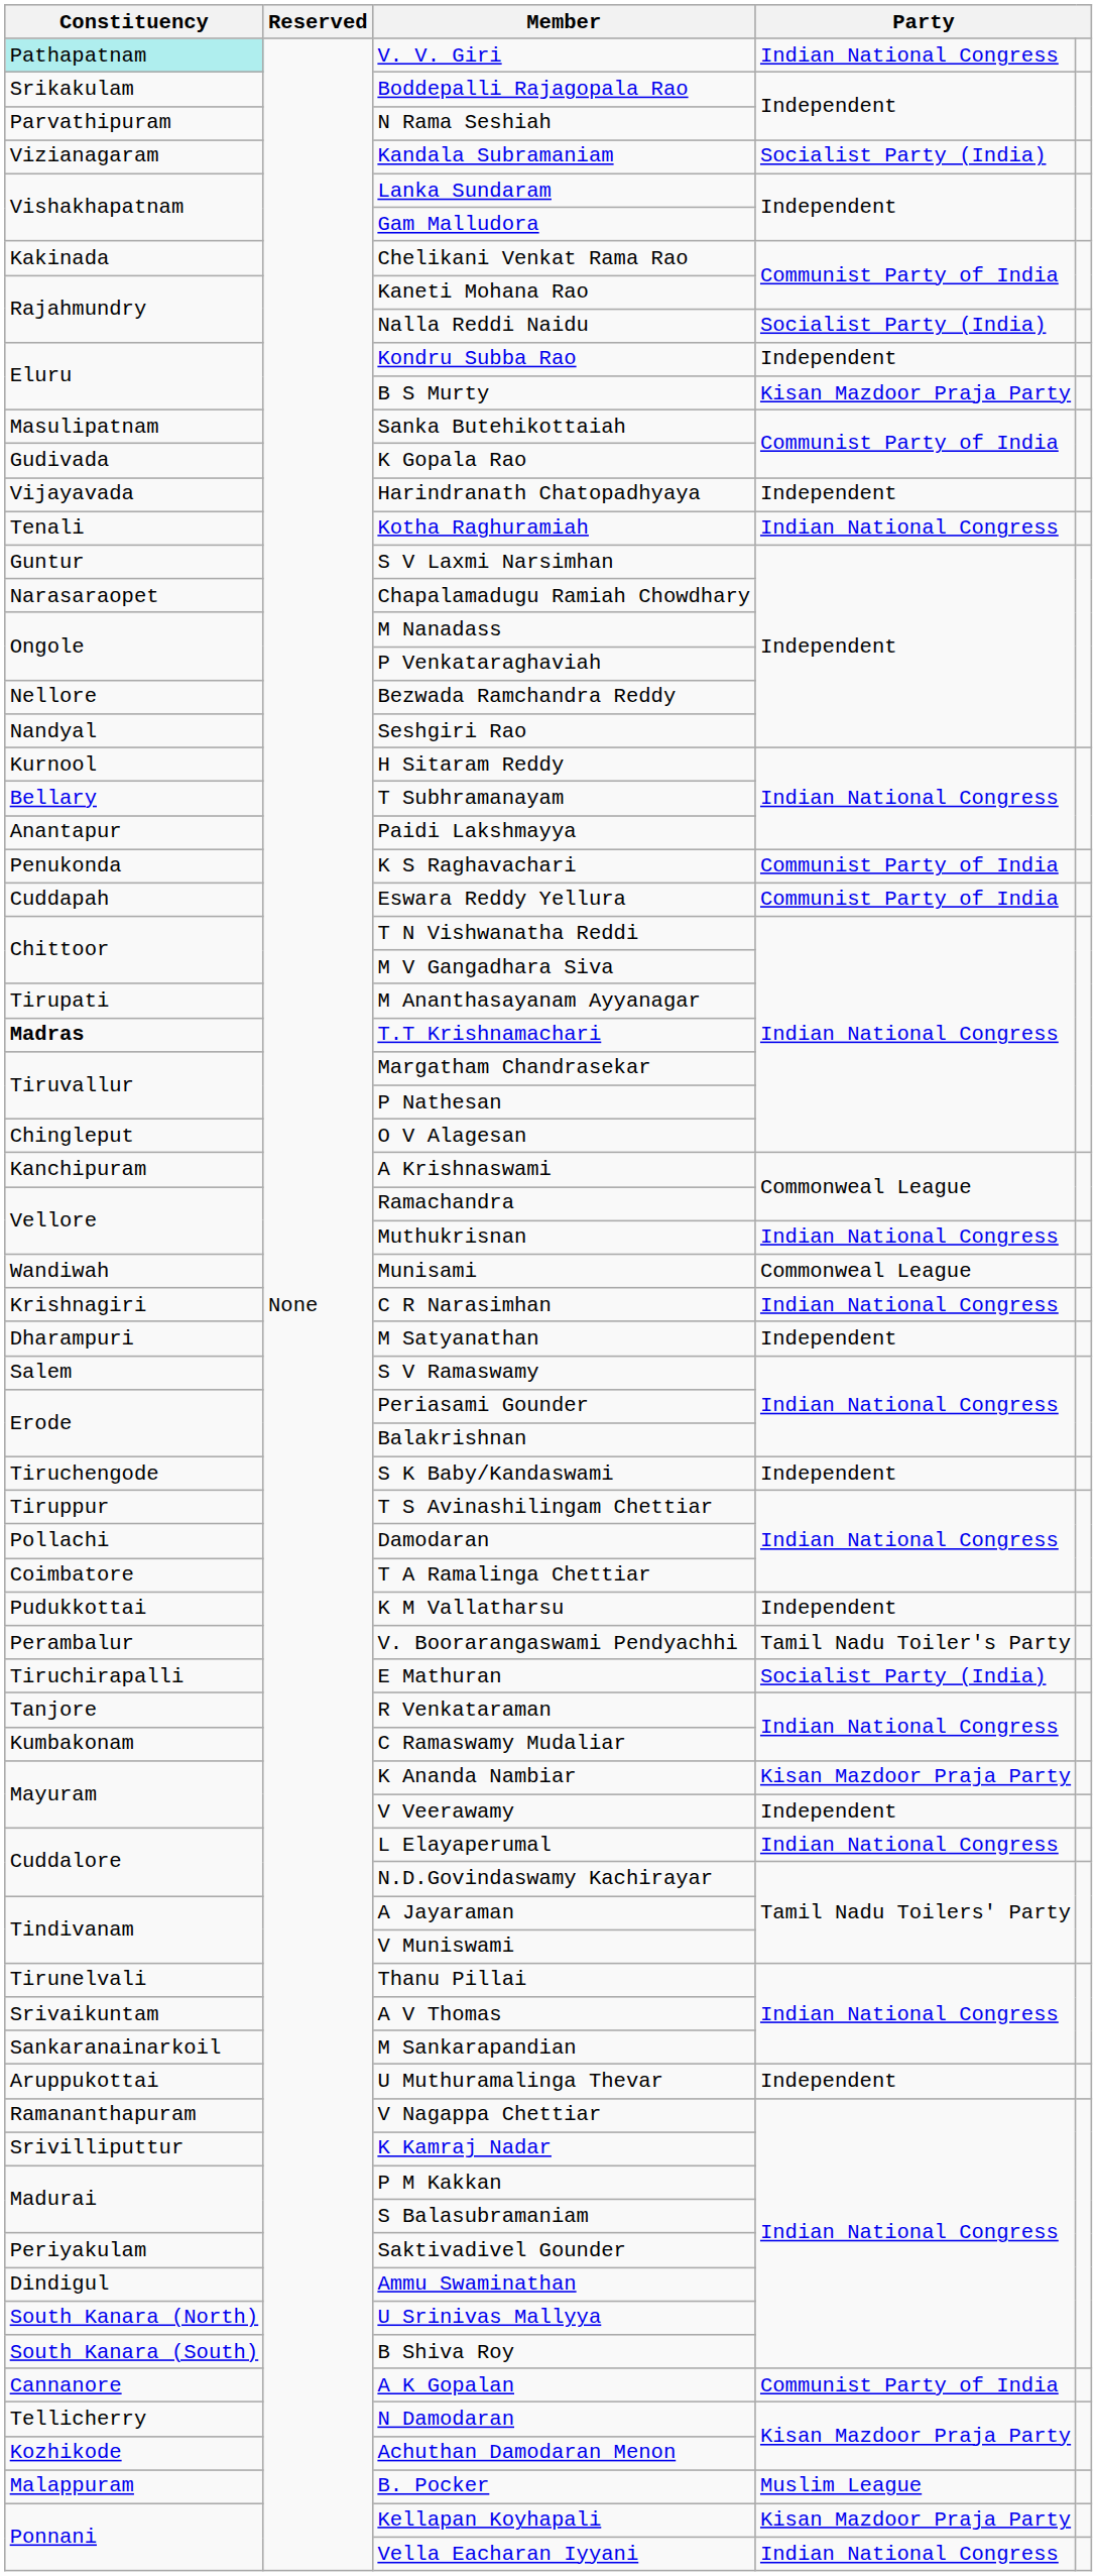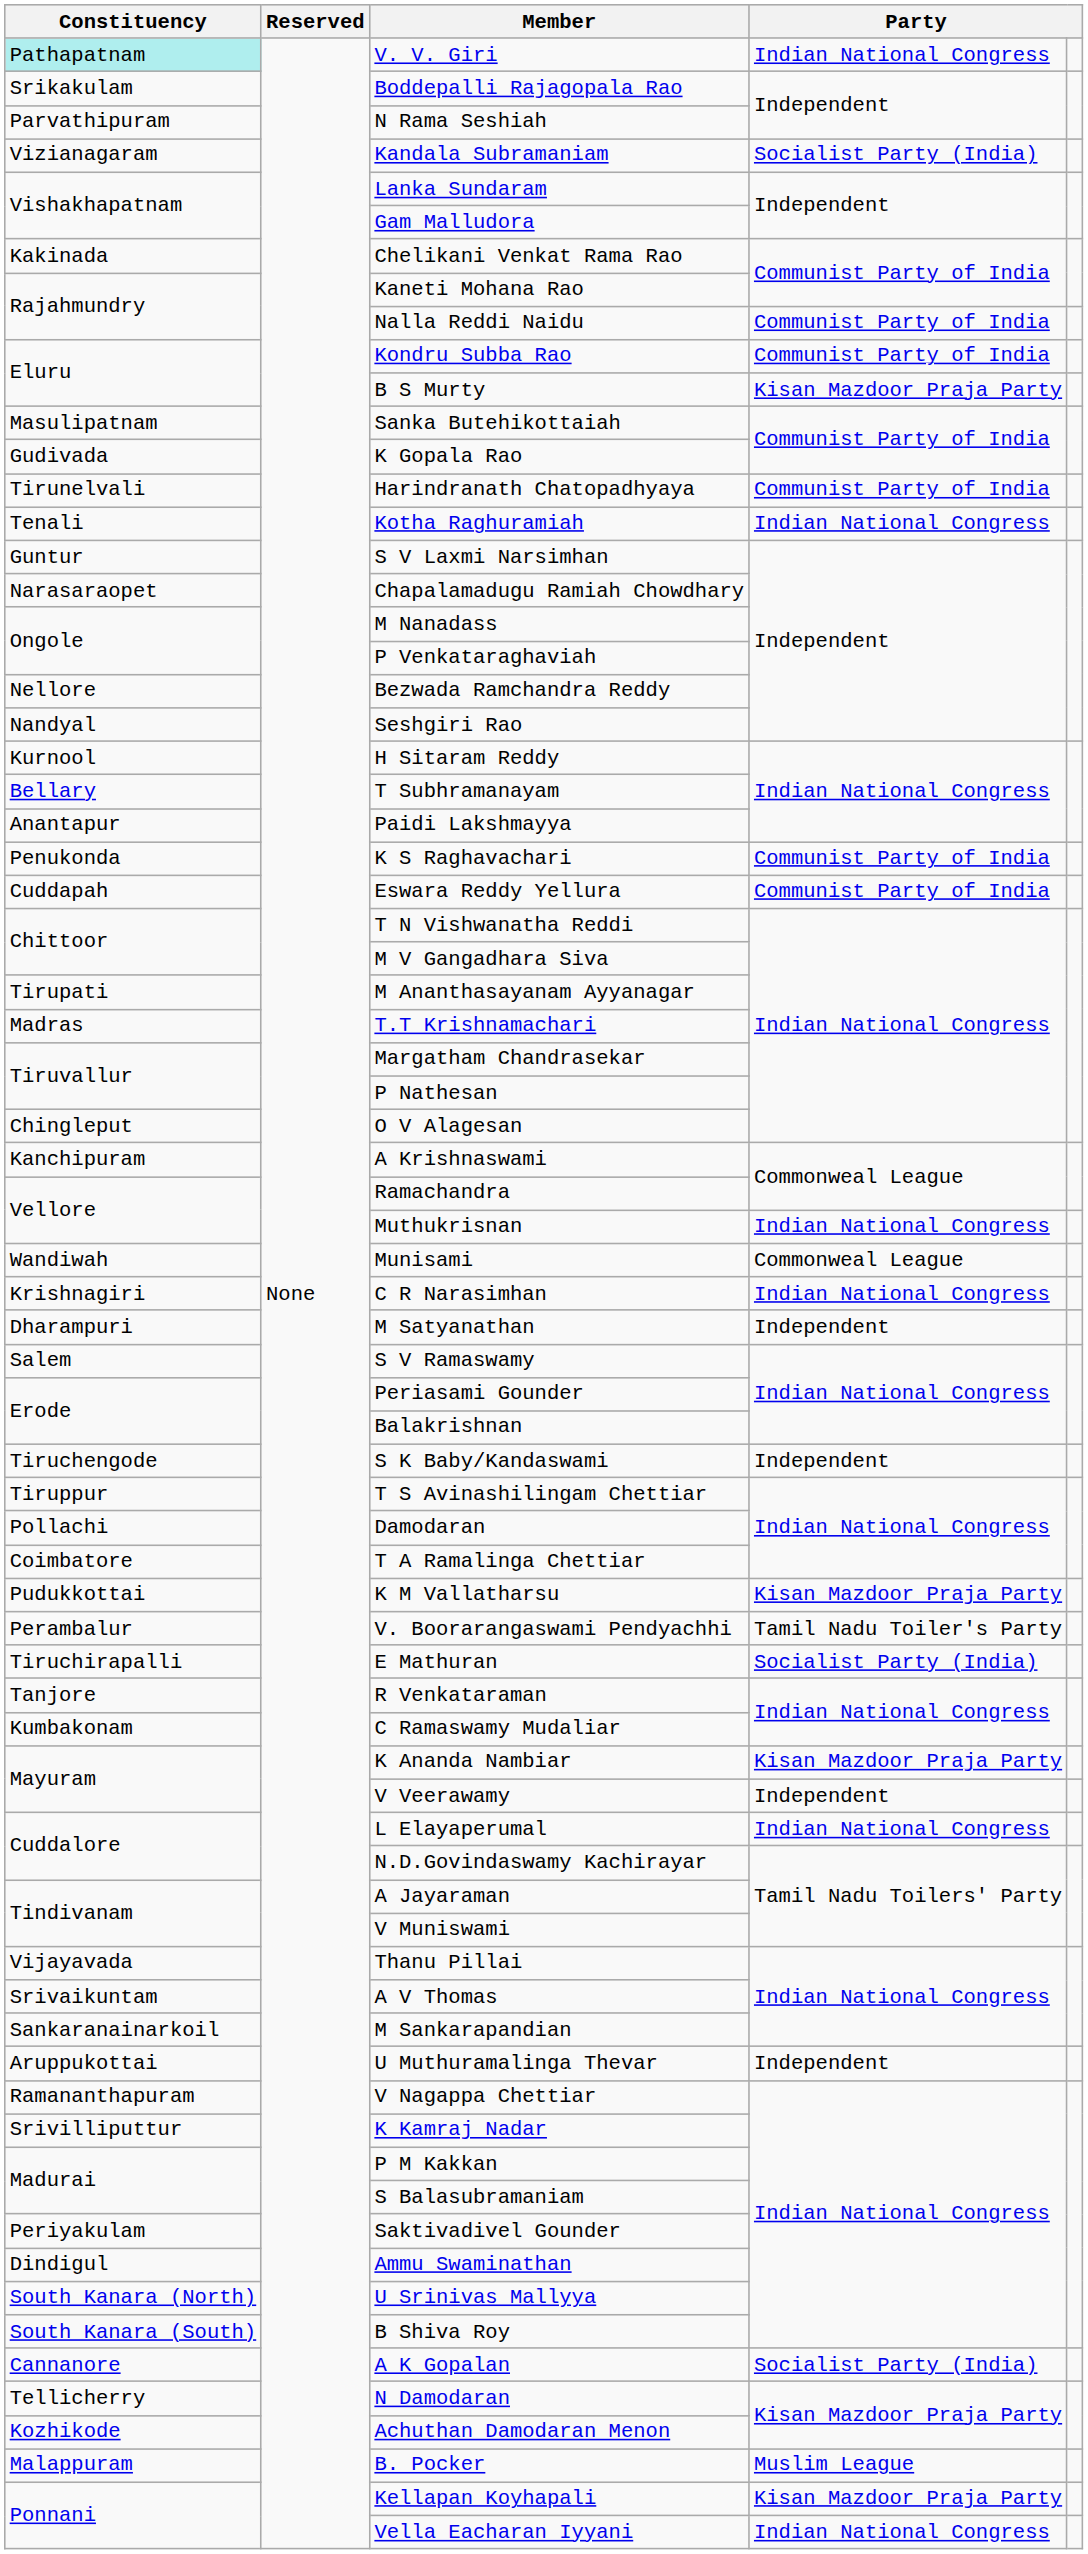Nalla Reddi Naidu | column 4: Socialist Party (India) -> Communist Party of India
Kondru Subba Rao | column 4: Independent -> Communist Party of India
Harindranath Chatopadhyaya | Constituency: Vijayavada -> Tirunelvali
Harindranath Chatopadhyaya | column 4: Independent -> Communist Party of India
T.T Krishnamachari | Constituency: bold -> normal
K M Vallatharsu | column 4: Independent -> Kisan Mazdoor Praja Party
Thanu Pillai | Constituency: Tirunelvali -> Vijayavada
A K Gopalan | column 4: Communist Party of India -> Socialist Party (India)
